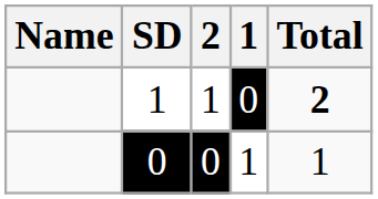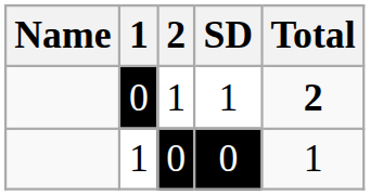columns swapped: 1 <-> SD
